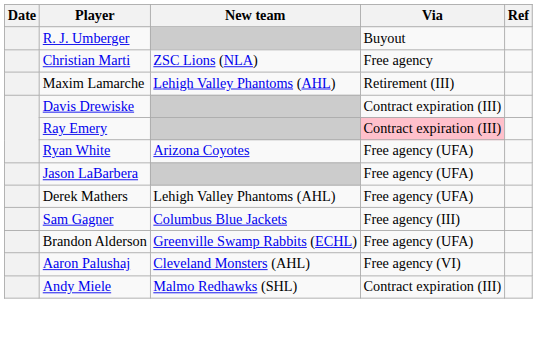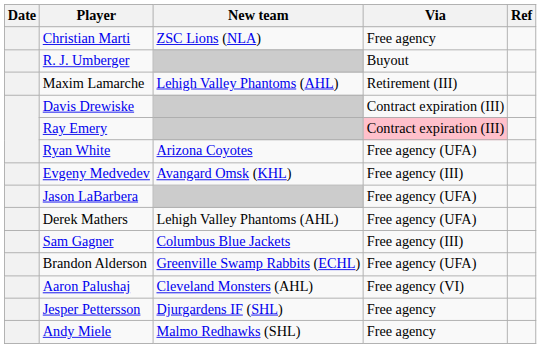rows swapped: Christian Marti <-> R. J. Umberger
+ row: Evgeny Medvedev | Avangard Omsk (KHL) | Free agency (III)
+ row: Jesper Pettersson | Djurgardens IF (SHL) | Free agency
Andy Miele | Via: Contract expiration (III) -> Free agency
